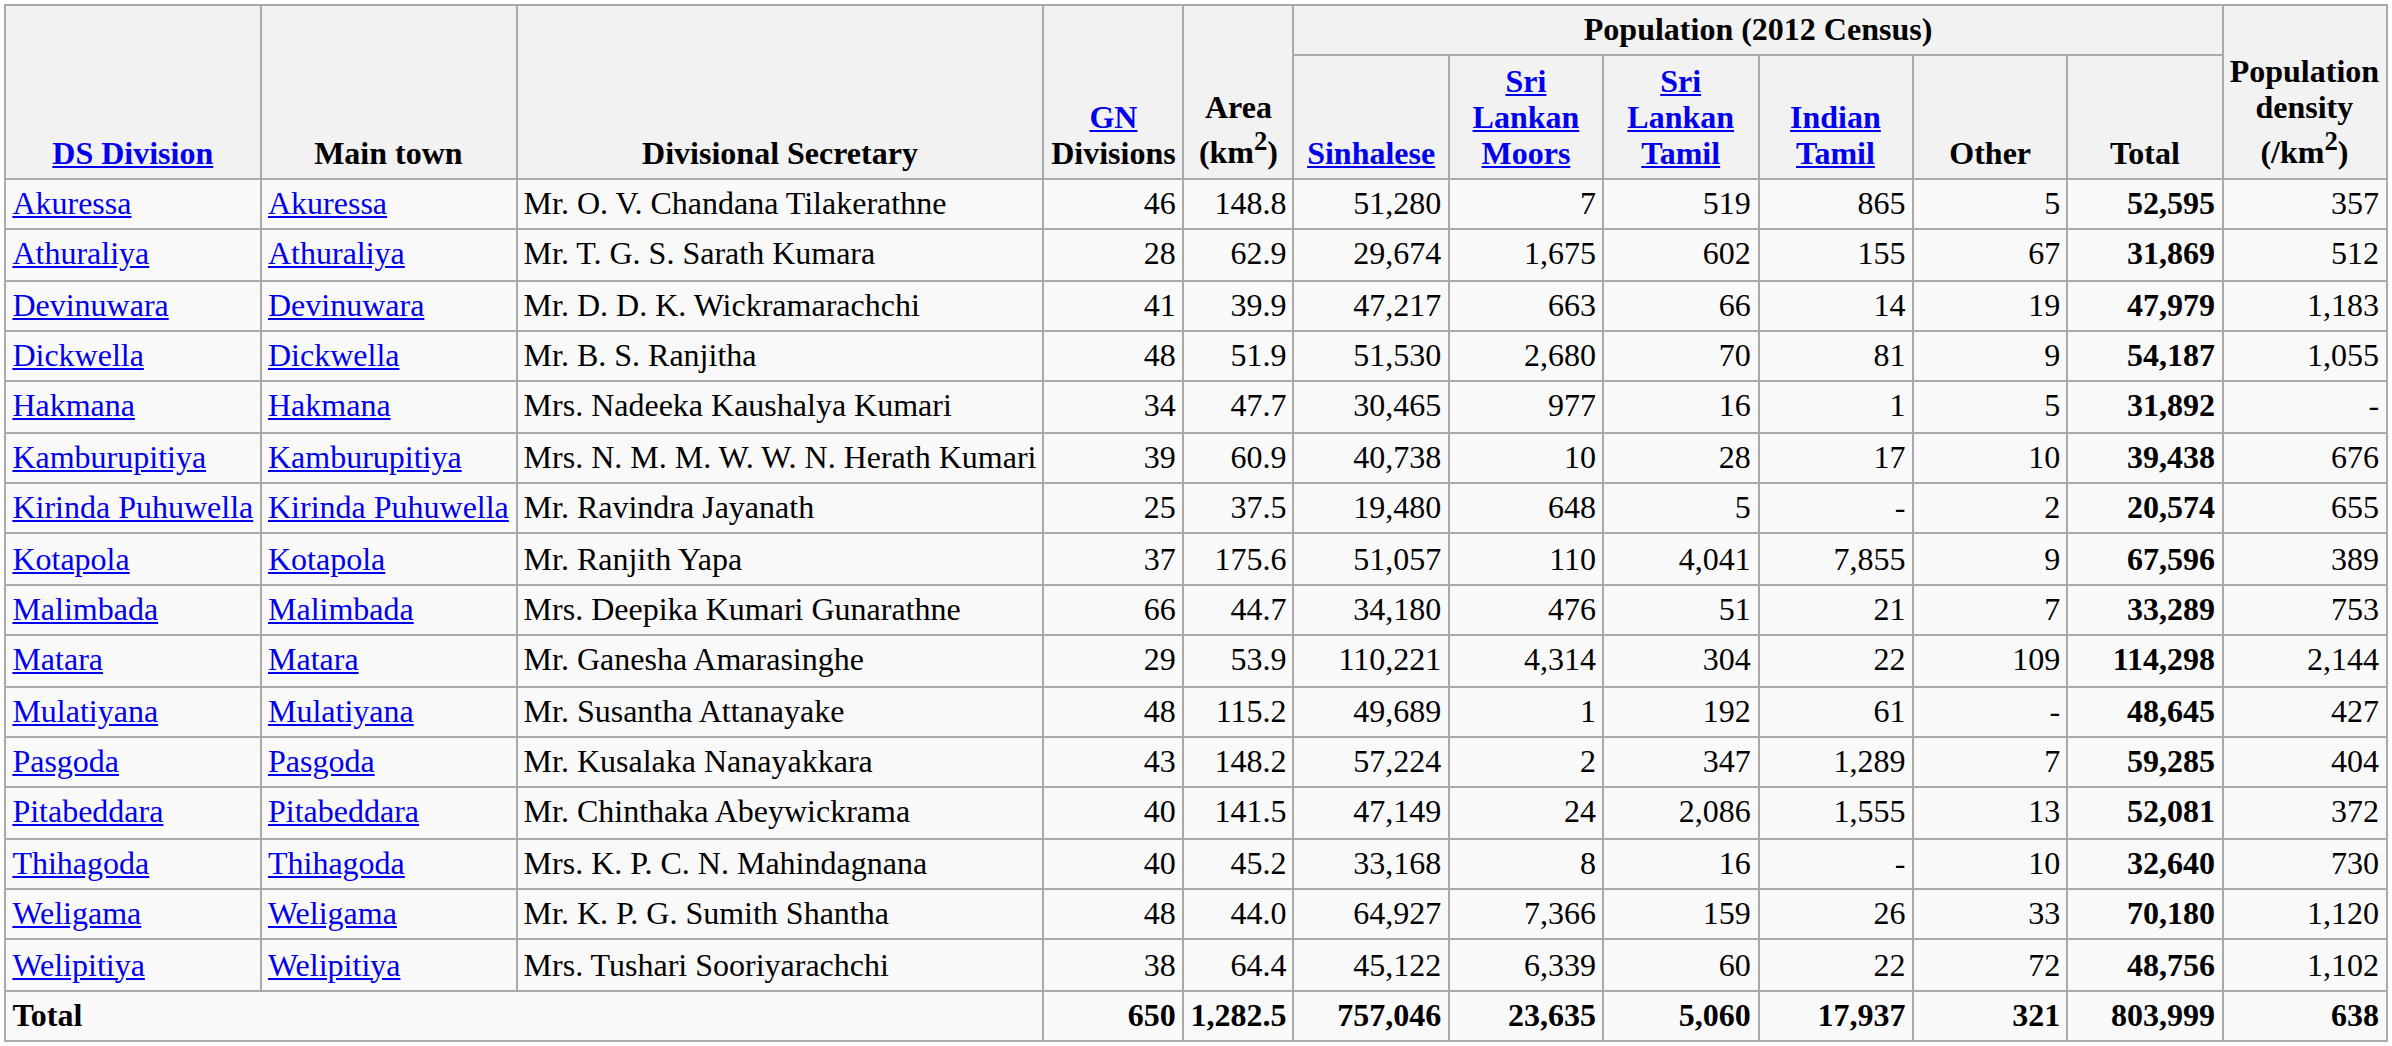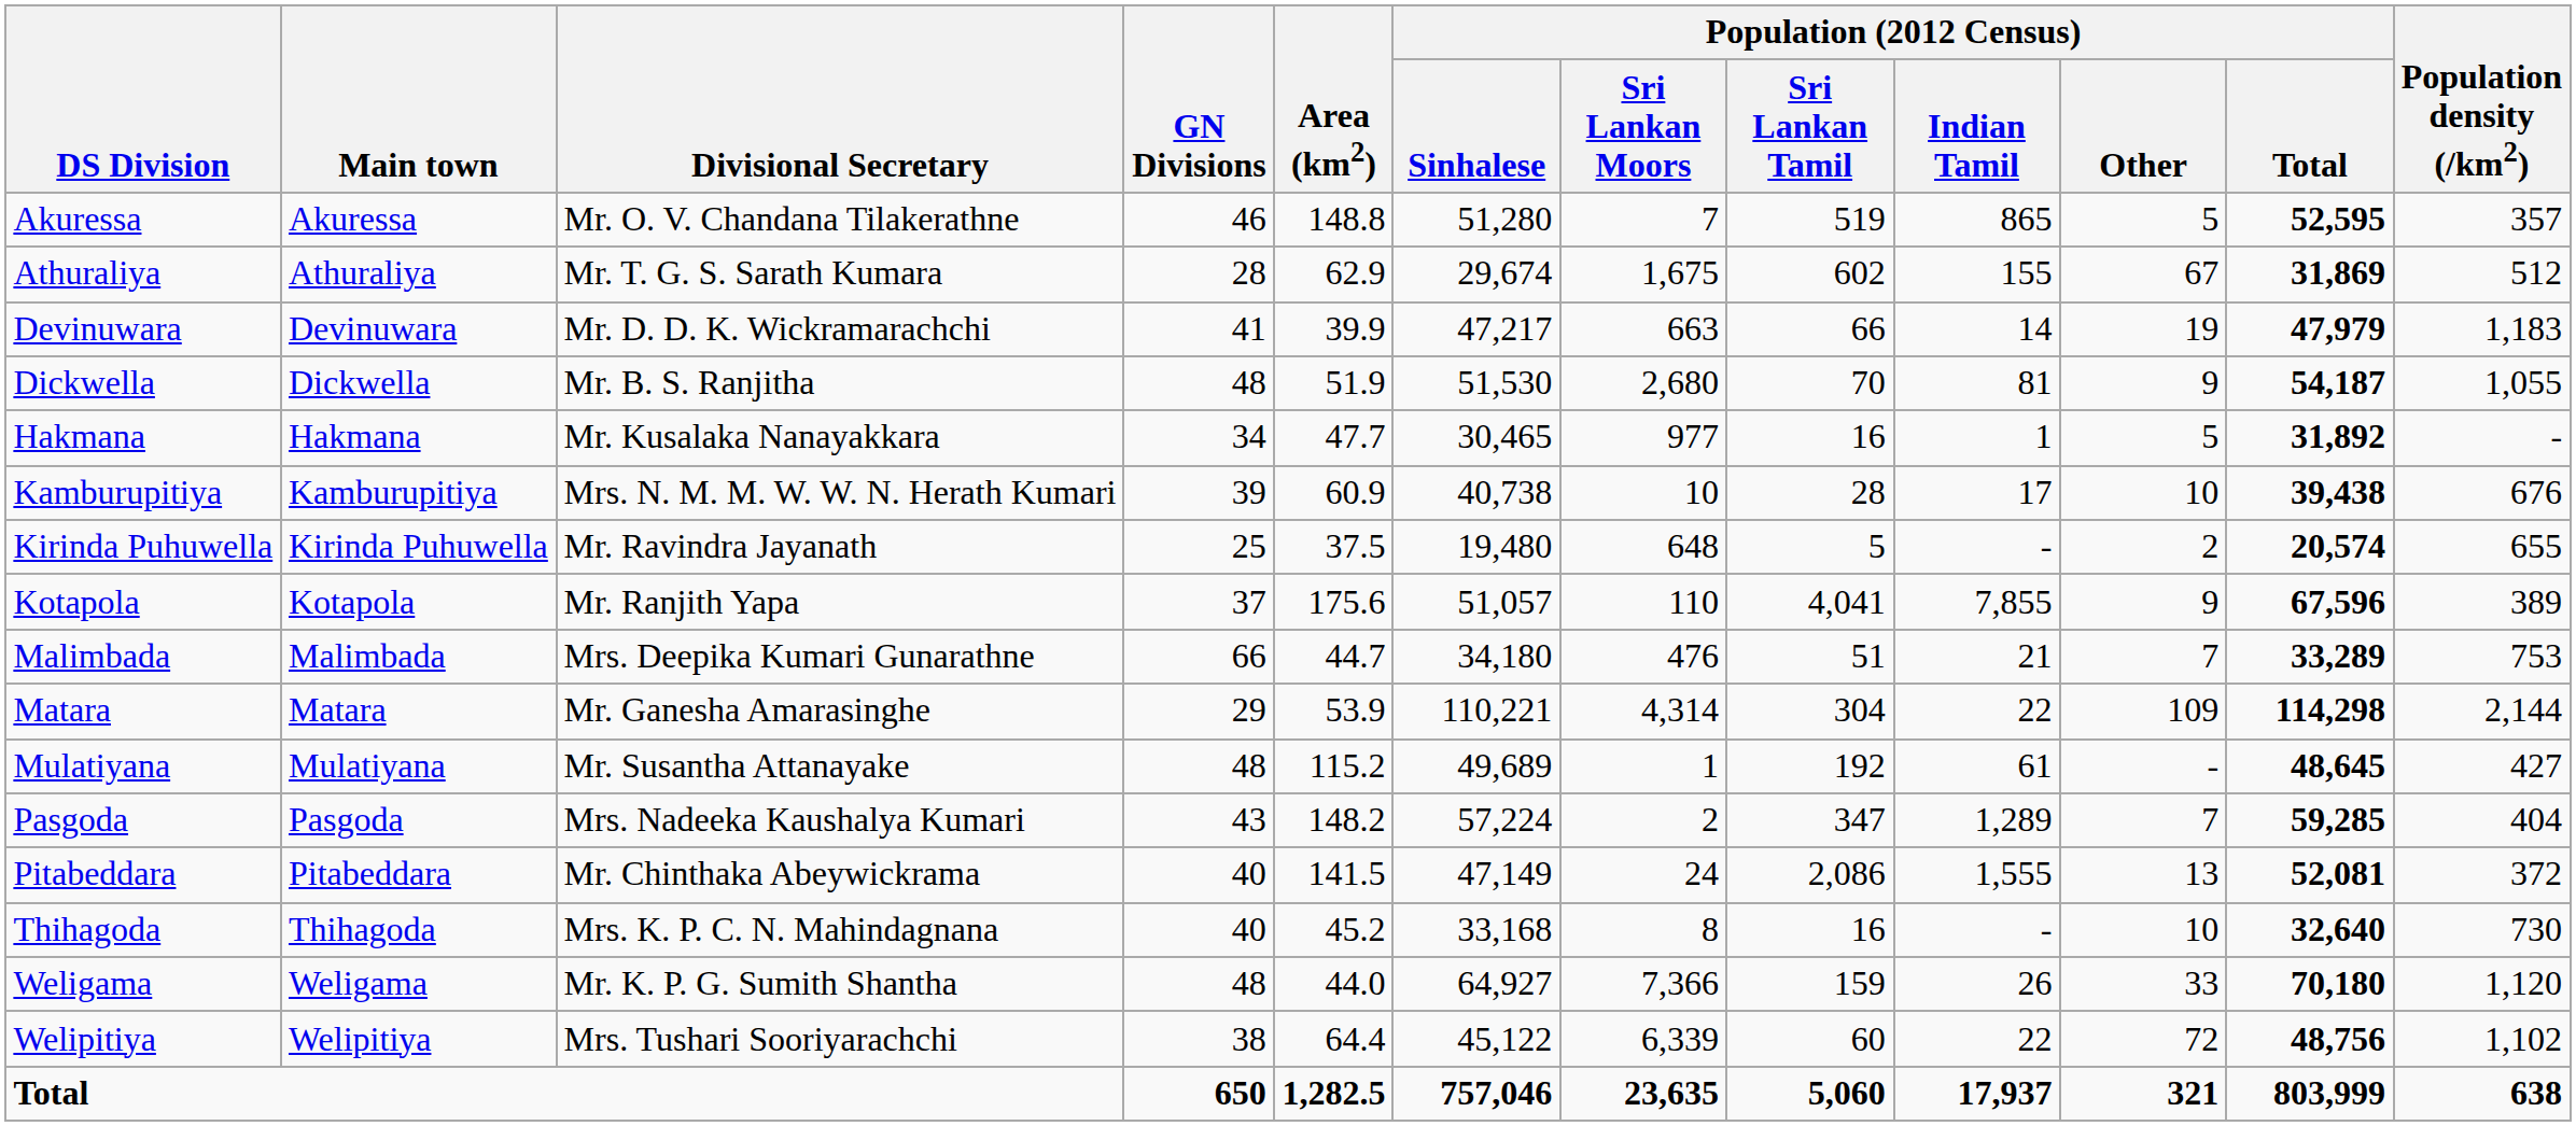row 7 | Divisional Secretary: Mrs. Nadeeka Kaushalya Kumari -> Mr. Kusalaka Nanayakkara
row 14 | Divisional Secretary: Mr. Kusalaka Nanayakkara -> Mrs. Nadeeka Kaushalya Kumari
